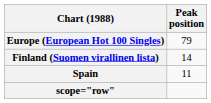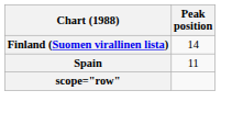- row: Europe (European Hot 100 Singles) | 79
